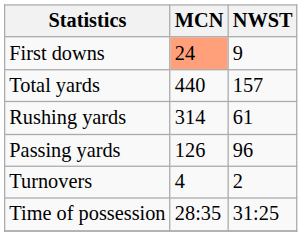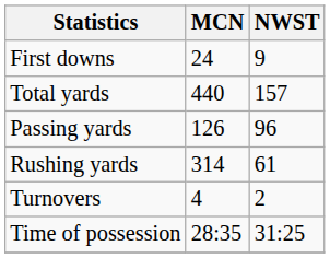First downs | MCN: lightsalmon background -> no background
rows swapped: Rushing yards <-> Passing yards
